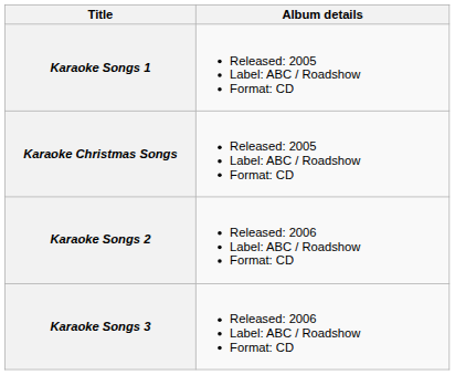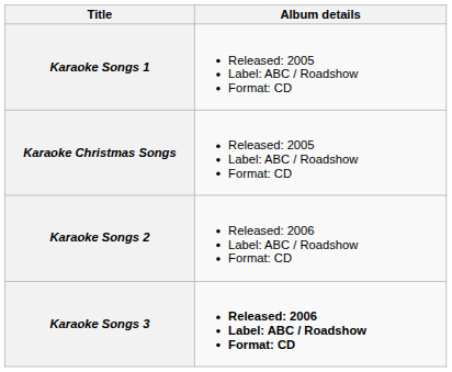Karaoke Songs 3 | Album details: normal -> bold
